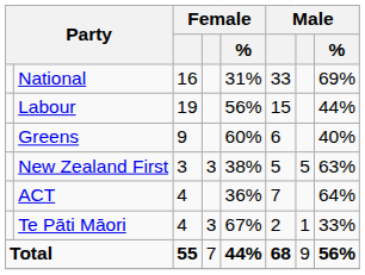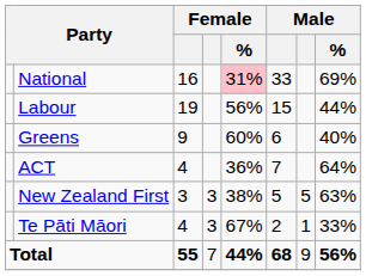National | Female / %: no background -> pink background
rows swapped: ACT <-> New Zealand First
